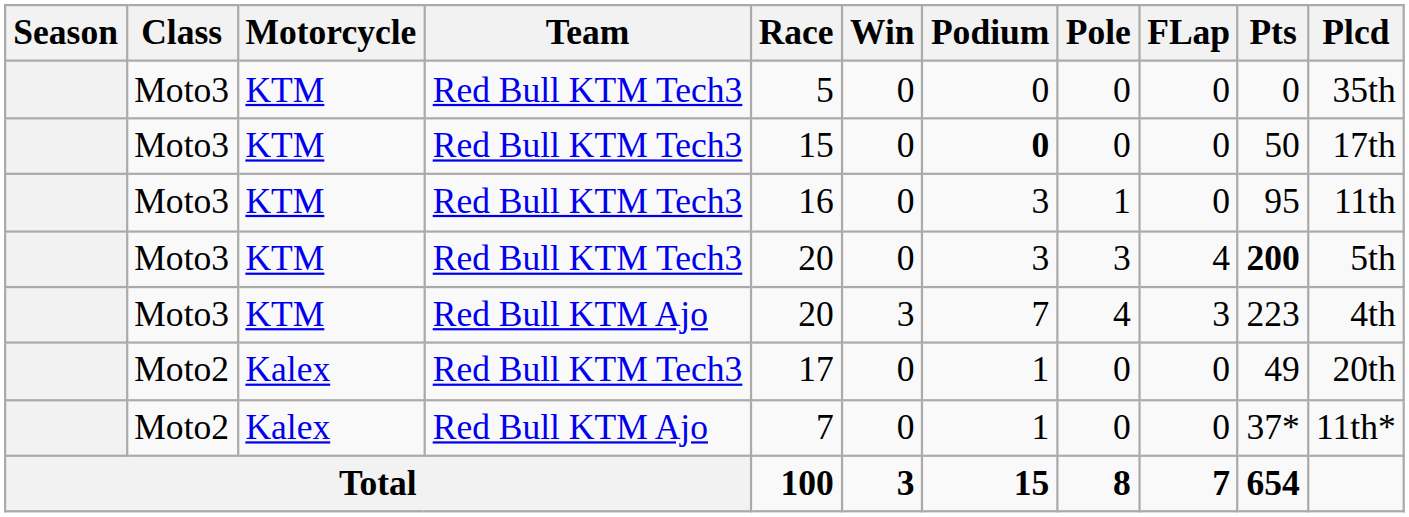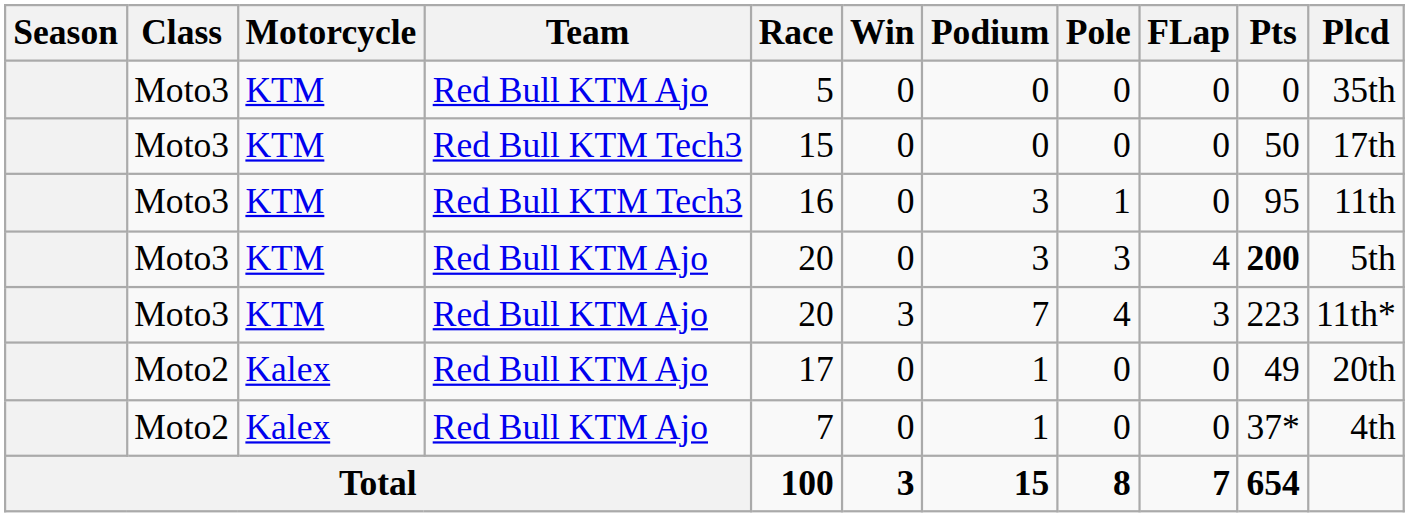row 2 | Team: Red Bull KTM Tech3 -> Red Bull KTM Ajo
row 3 | Podium: bold -> normal
row 5 | Team: Red Bull KTM Tech3 -> Red Bull KTM Ajo
row 6 | Plcd: 4th -> 11th*
row 7 | Team: Red Bull KTM Tech3 -> Red Bull KTM Ajo
row 8 | Plcd: 11th* -> 4th
